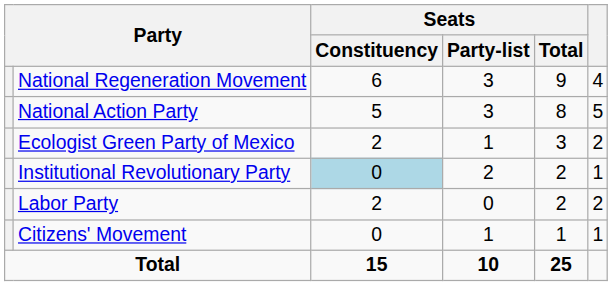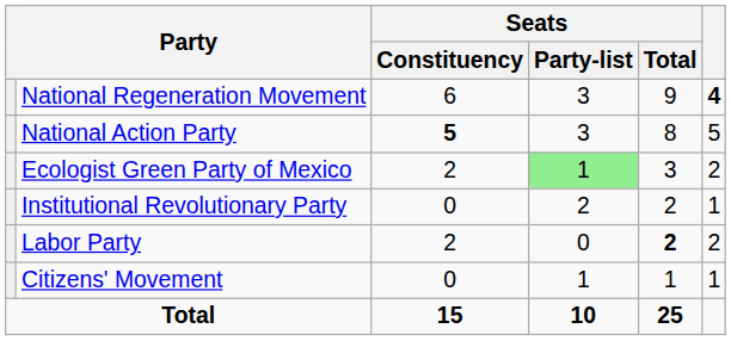National Regeneration Movement | column 6: normal -> bold
National Action Party | Seats / Constituency: normal -> bold
Ecologist Green Party of Mexico | Seats / Party-list: no background -> lightgreen background
Institutional Revolutionary Party | Seats / Constituency: lightblue background -> no background
Labor Party | Seats / Total: normal -> bold
